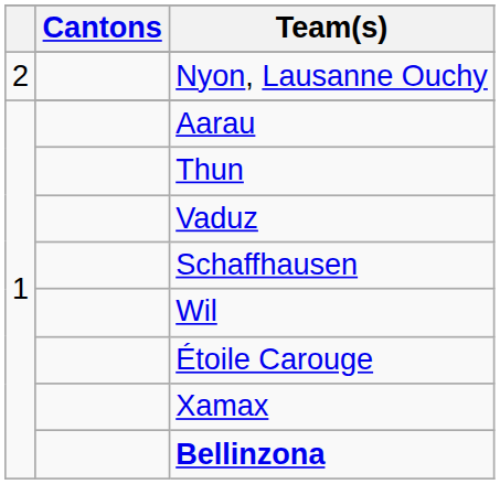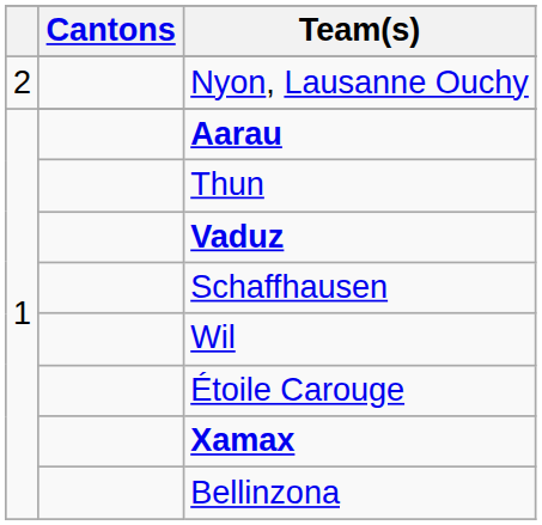Aarau | Team(s): normal -> bold
Vaduz | Team(s): normal -> bold
Xamax | Team(s): normal -> bold
Bellinzona | Team(s): bold -> normal
